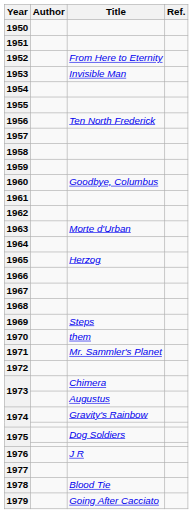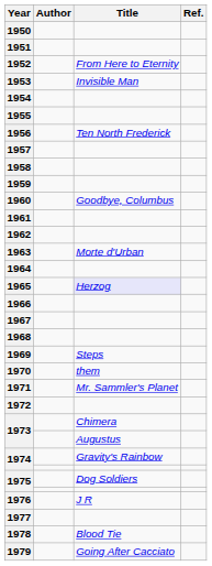1965 | Title: no background -> lavender background
